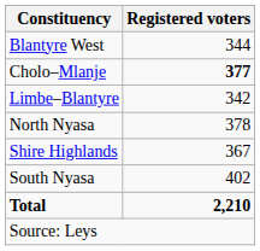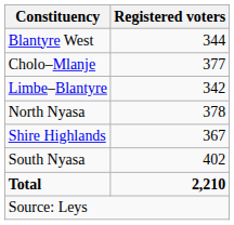Cholo–Mlanje | Registered voters: bold -> normal
